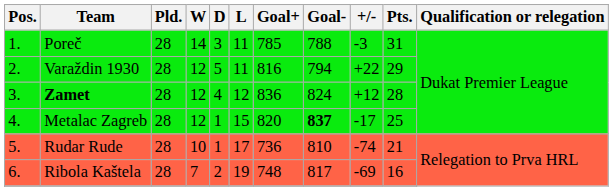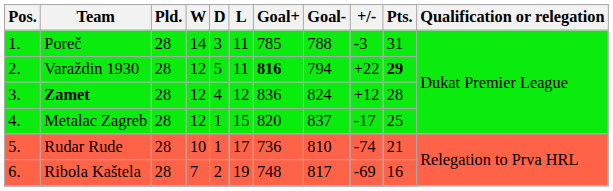Varaždin 1930 | Goal+: normal -> bold
Varaždin 1930 | Pts.: normal -> bold
Metalac Zagreb | Goal-: bold -> normal
